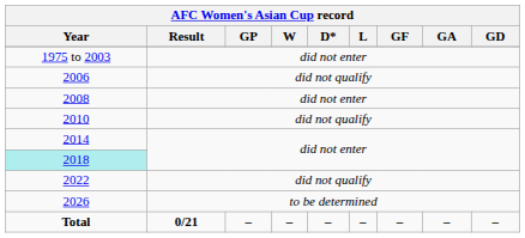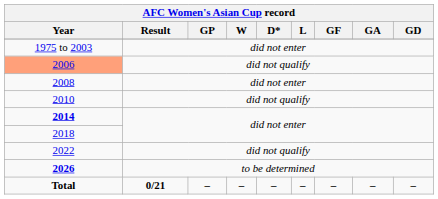2006 | Year: no background -> lightsalmon background
2014 | Year: normal -> bold
2018 | Year: paleturquoise background -> no background
2026 | Year: normal -> bold
